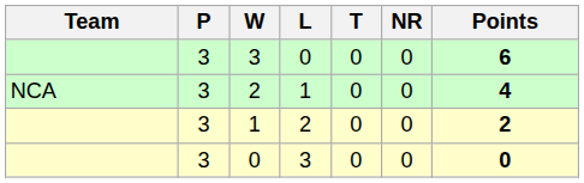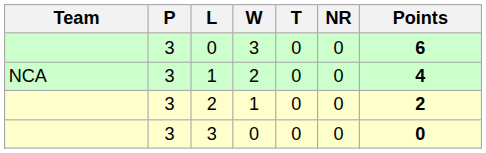columns swapped: W <-> L
